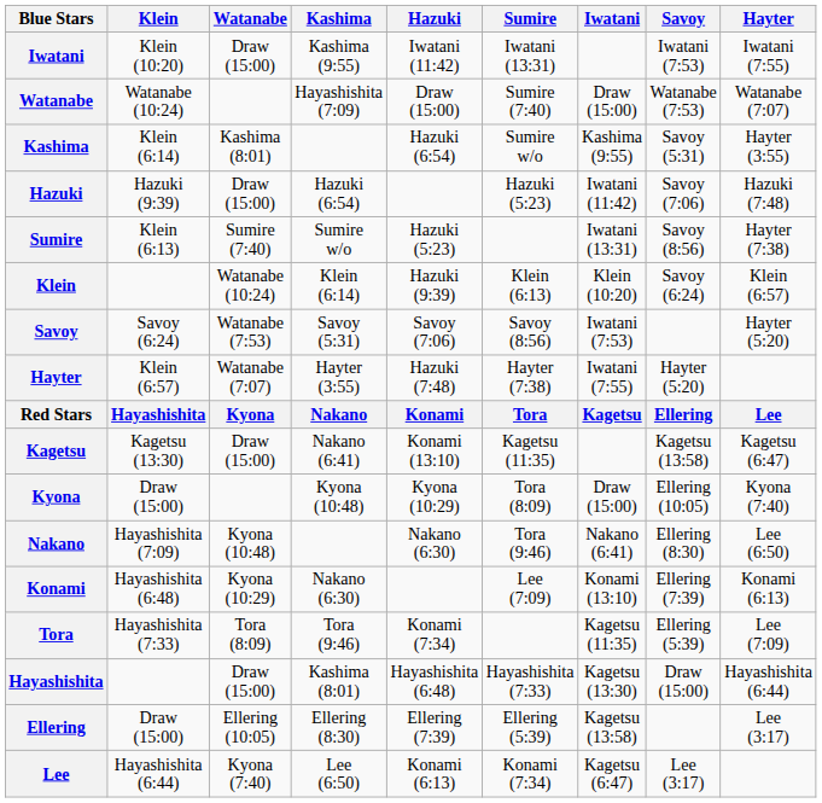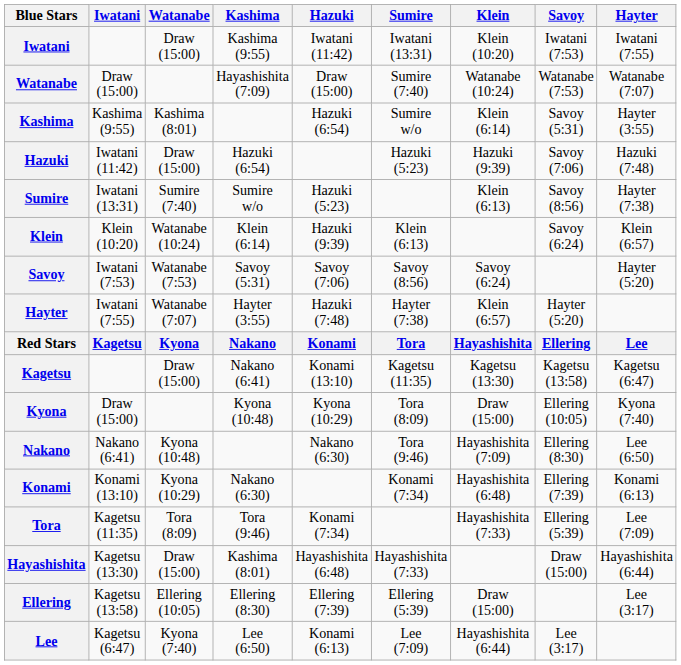columns swapped: Iwatani <-> Klein
row 14 | Sumire: Lee (7:09) -> Konami (7:34)
row 18 | Sumire: Konami (7:34) -> Lee (7:09)
